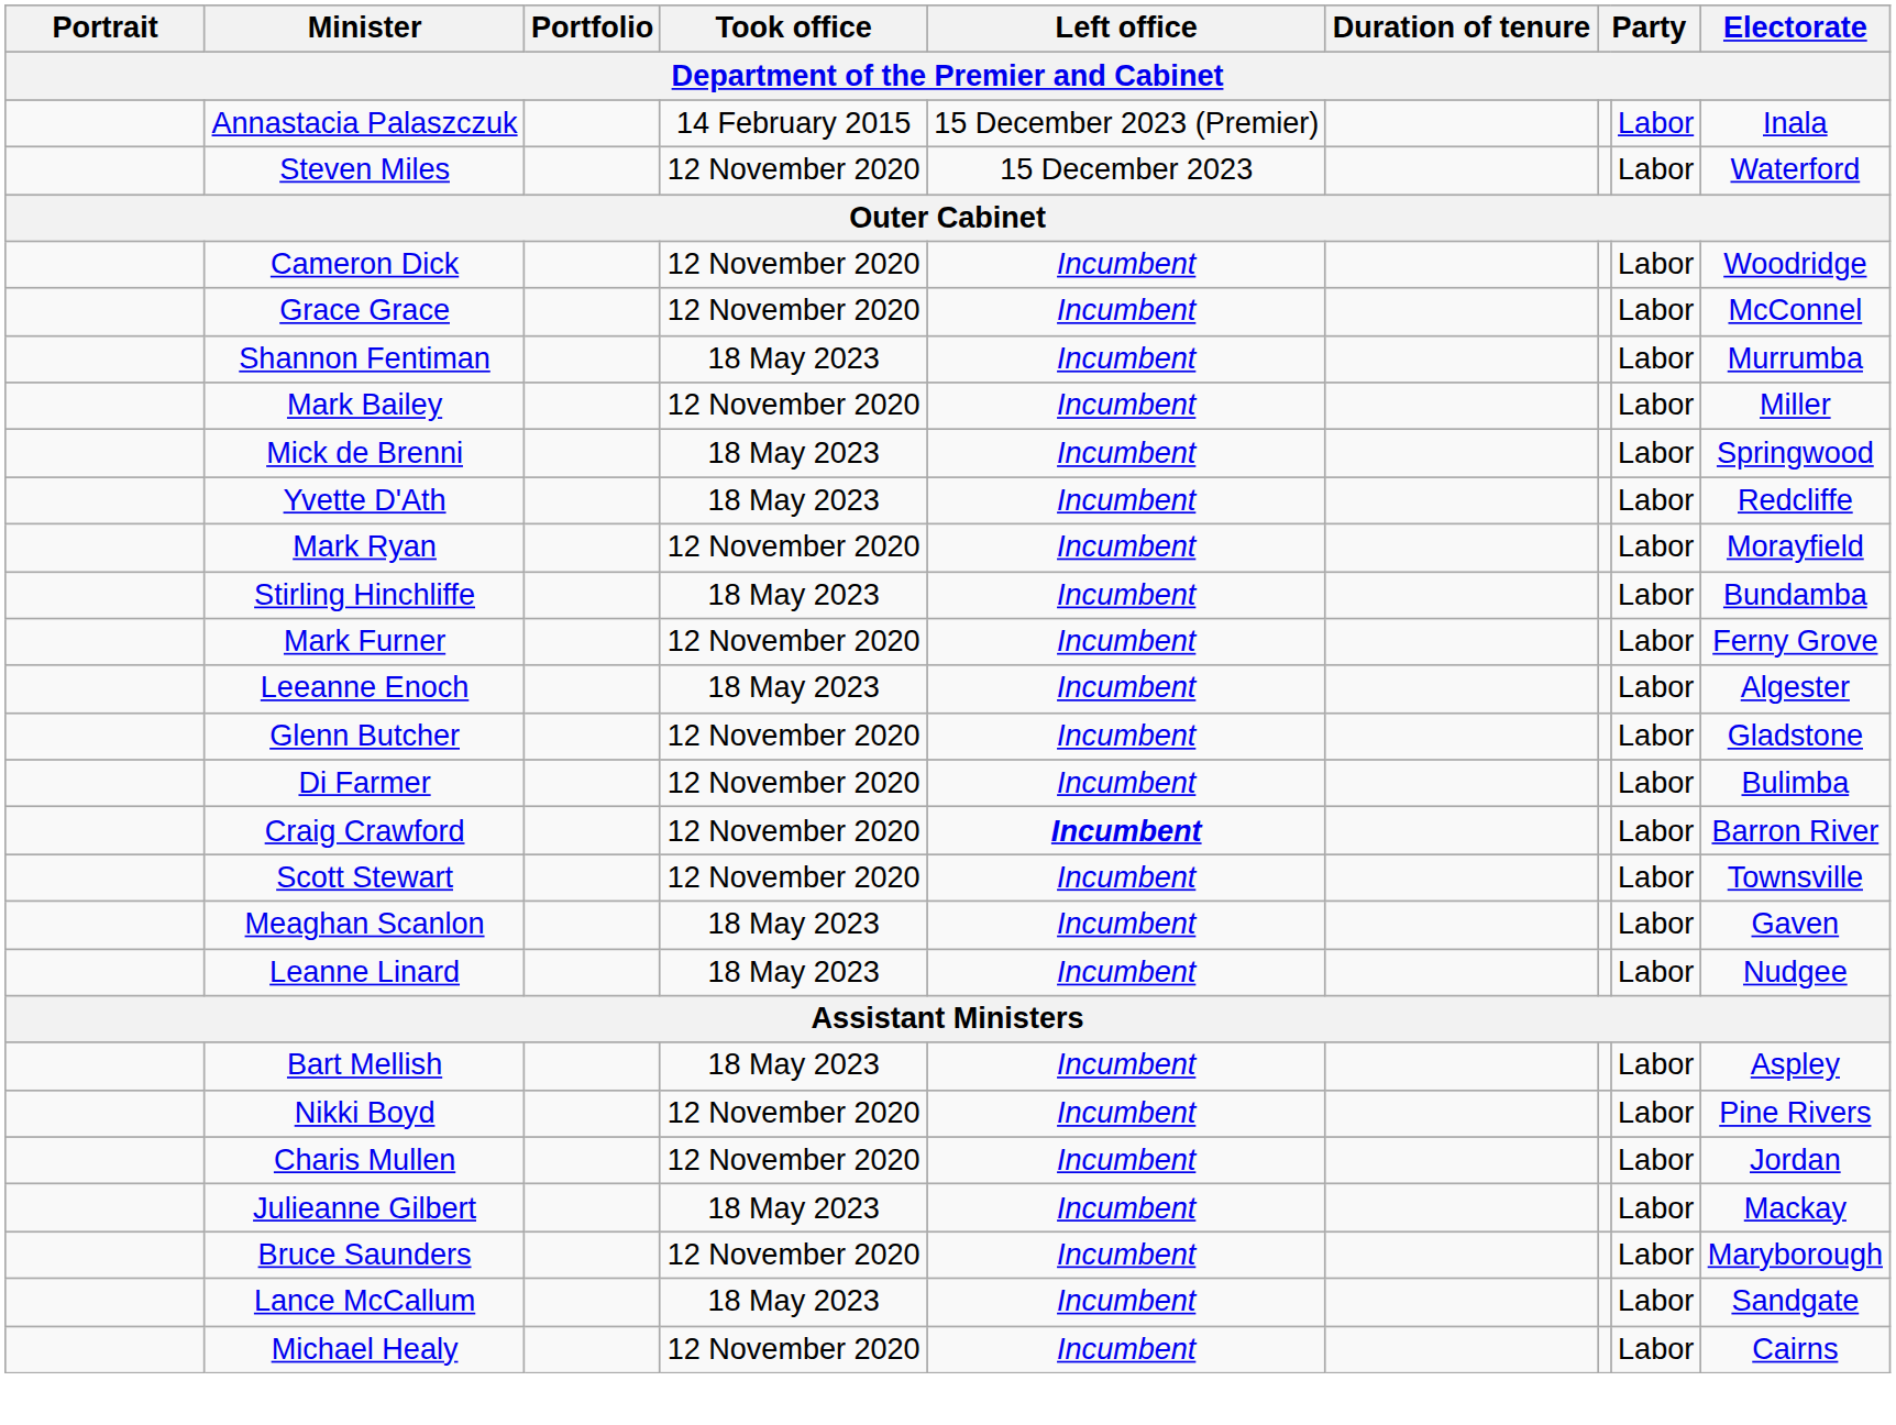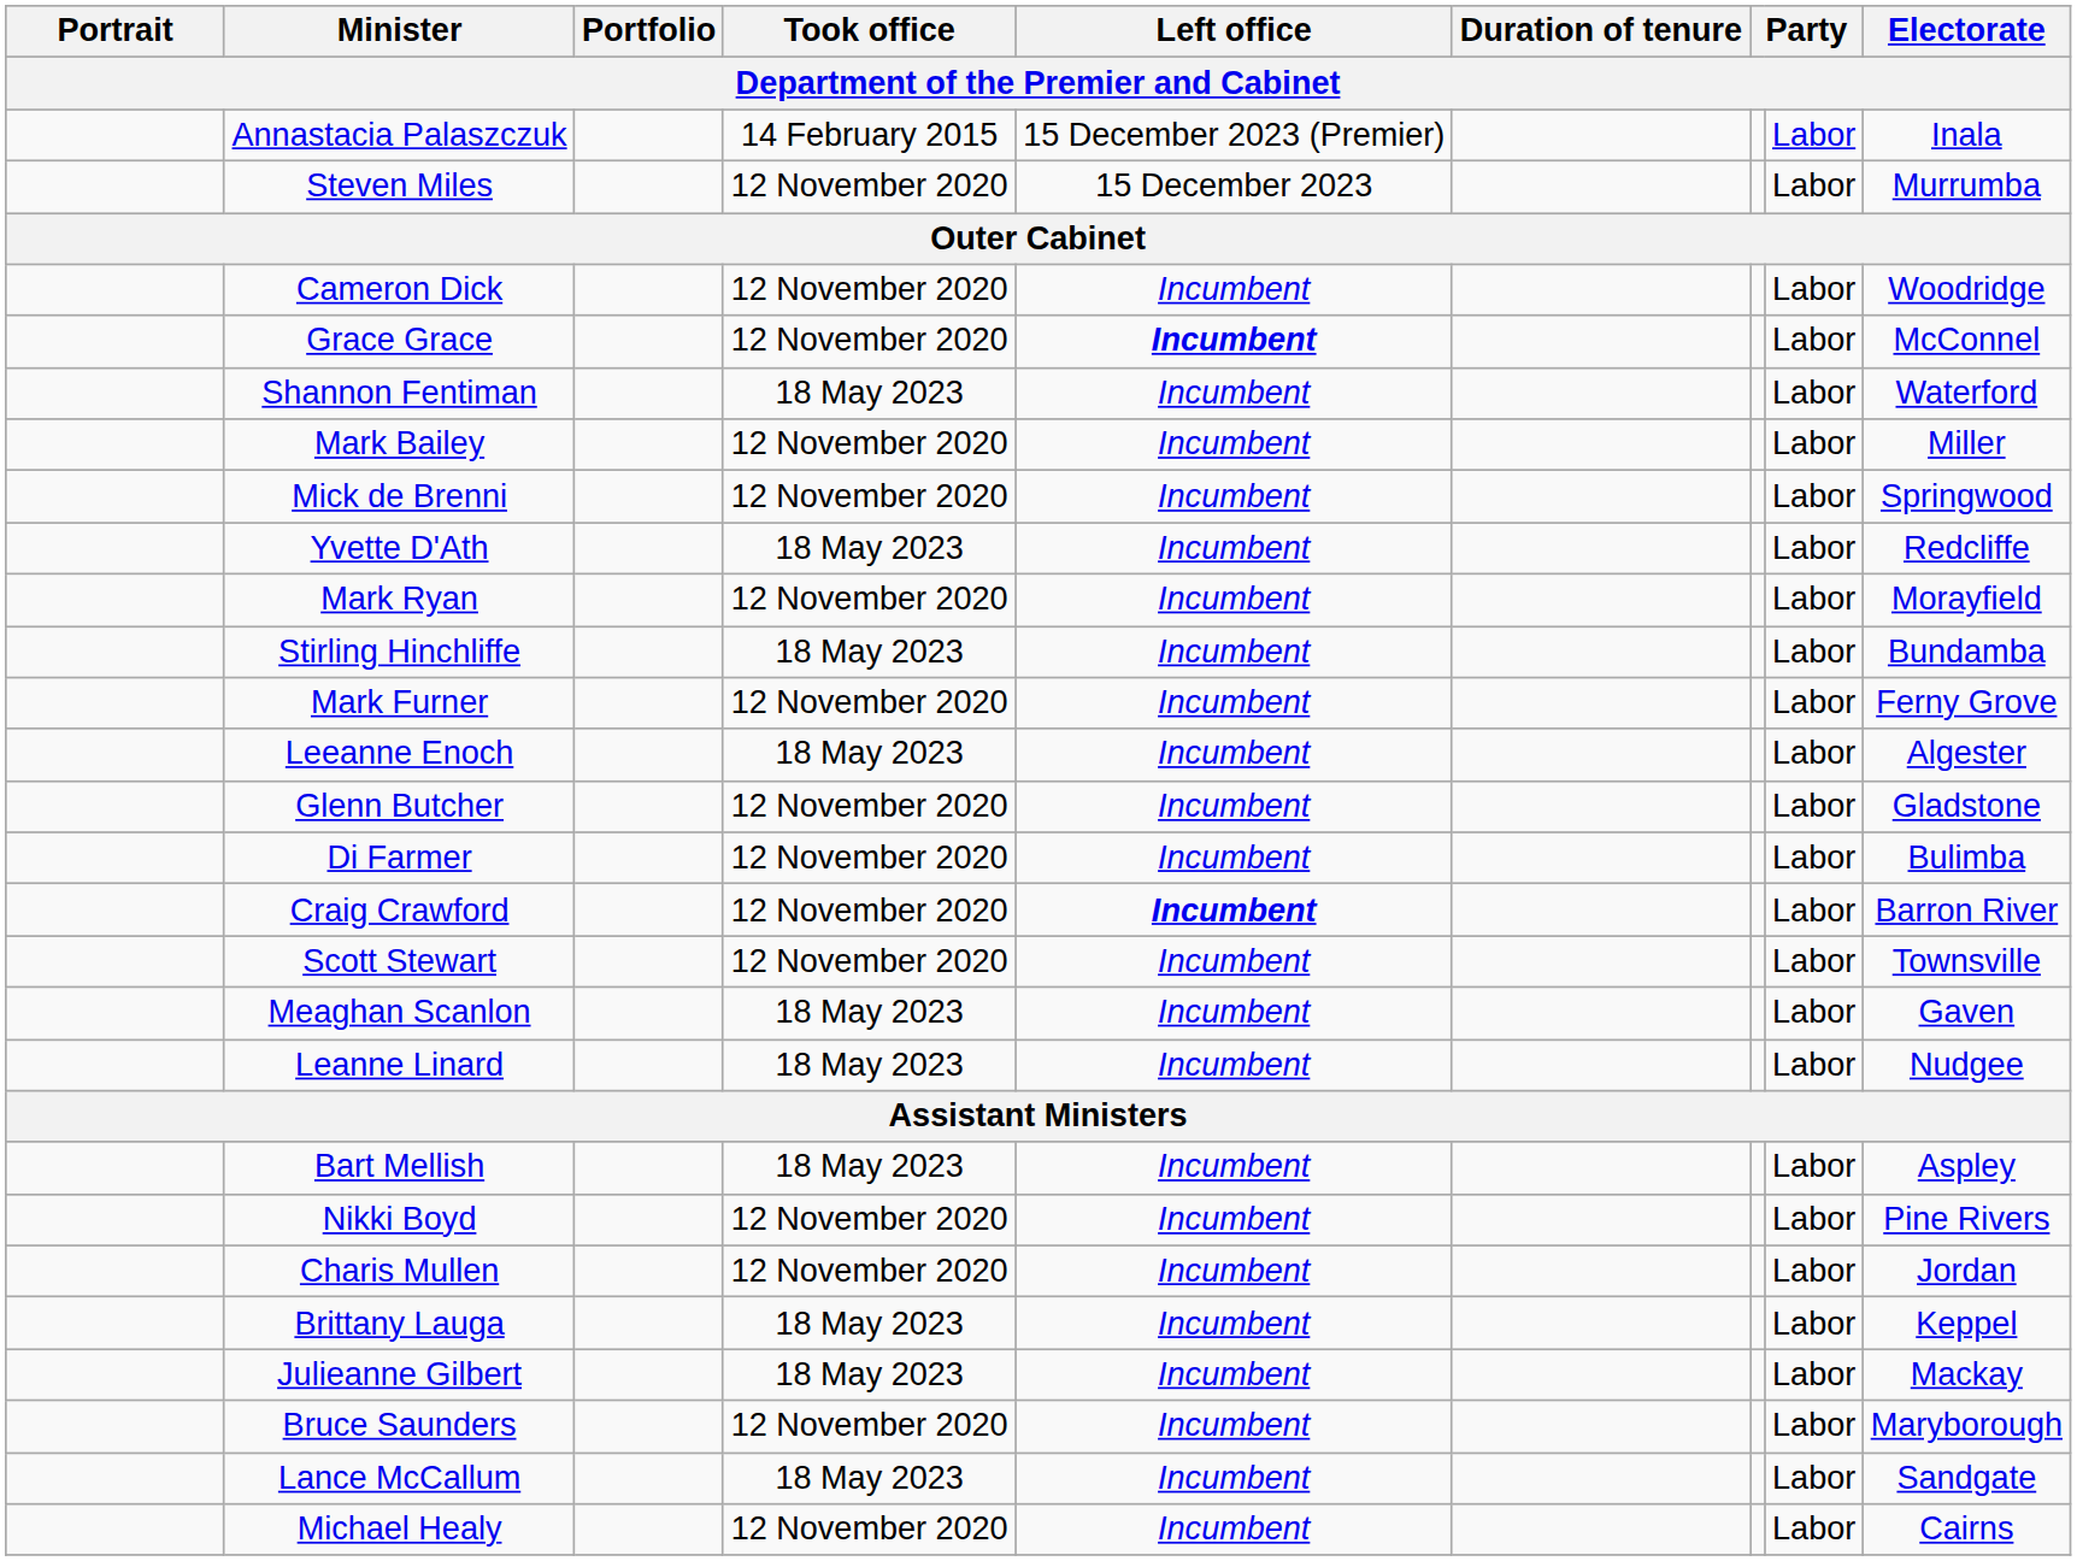Steven Miles | Electorate: Waterford -> Murrumba
Grace Grace | Left office: normal -> bold
Shannon Fentiman | Electorate: Murrumba -> Waterford
Mick de Brenni | Took office: 18 May 2023 -> 12 November 2020
+ row: Brittany Lauga | 18 May 2023 | Incumbent | Labor | Keppel
